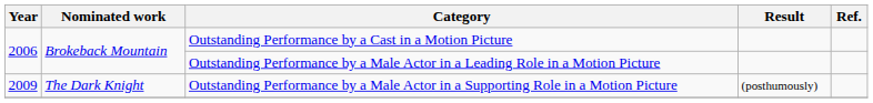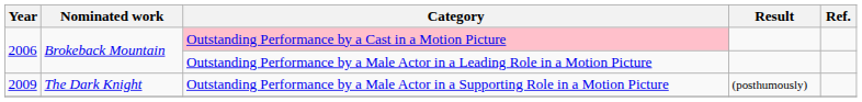Outstanding Performance by a Cast in a Motion Picture | Category: no background -> pink background
